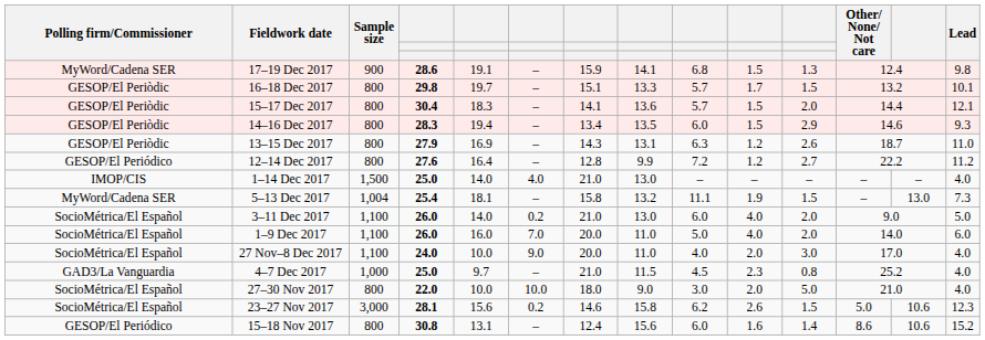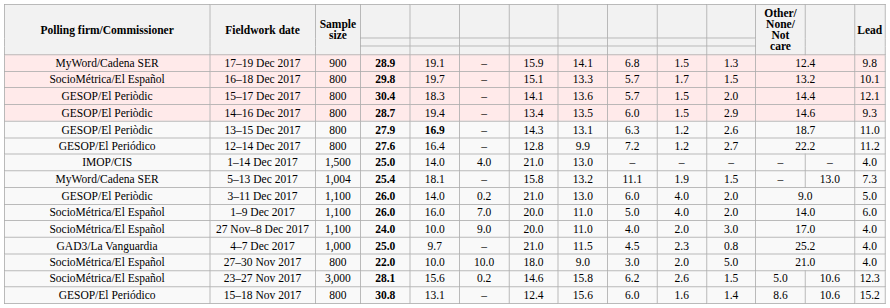17–19 Dec 2017 | column 4: 28.6 -> 28.9
16–18 Dec 2017 | Polling firm/Commissioner: GESOP/El Periòdic -> SocioMétrica/El Español
14–16 Dec 2017 | column 4: 28.3 -> 28.7
13–15 Dec 2017 | column 5: normal -> bold
3–11 Dec 2017 | Polling firm/Commissioner: SocioMétrica/El Español -> GESOP/El Periòdic
